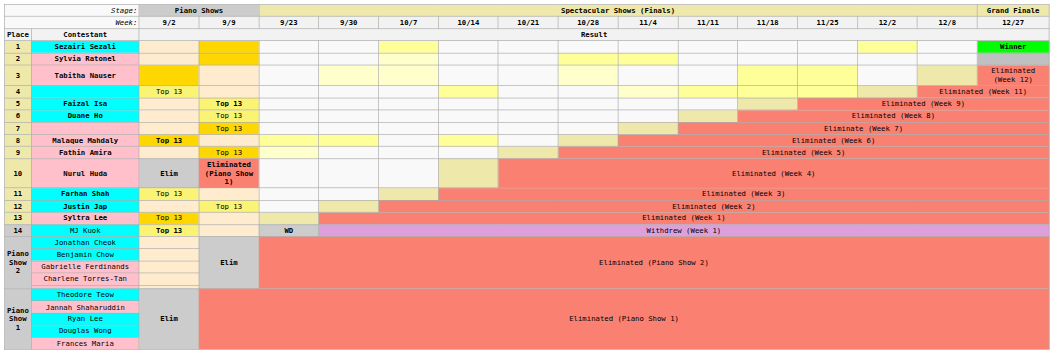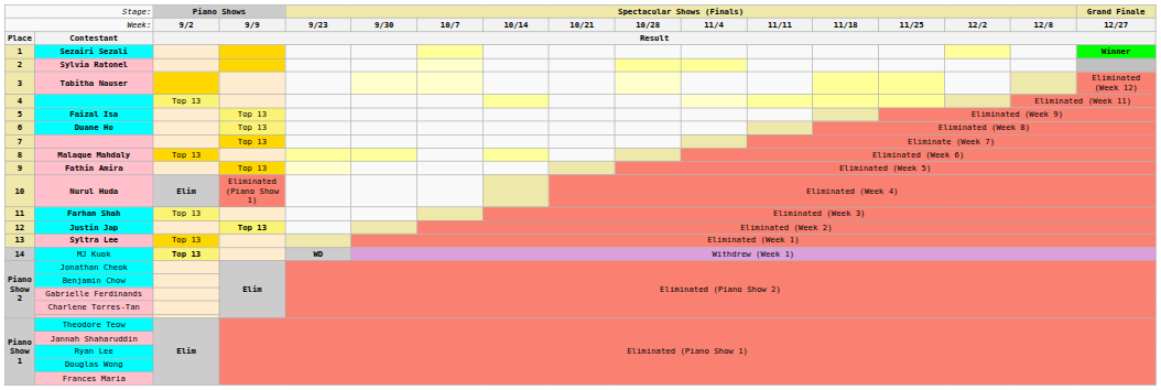Faizal Isa | column 4: bold -> normal
Malaque Mahdaly | column 3: bold -> normal
Nurul Huda | column 4: bold -> normal
Justin Jap | column 4: normal -> bold
